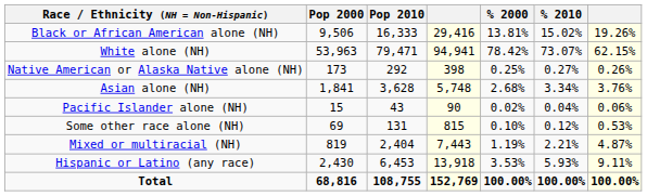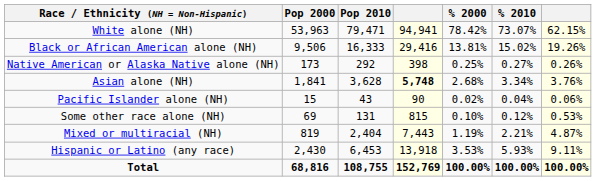rows swapped: White alone (NH) <-> Black or African American alone (NH)
Asian alone (NH) | column 4: normal -> bold
